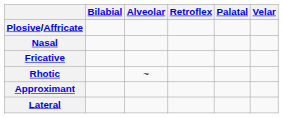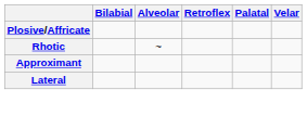- row: Nasal
- row: Fricative
